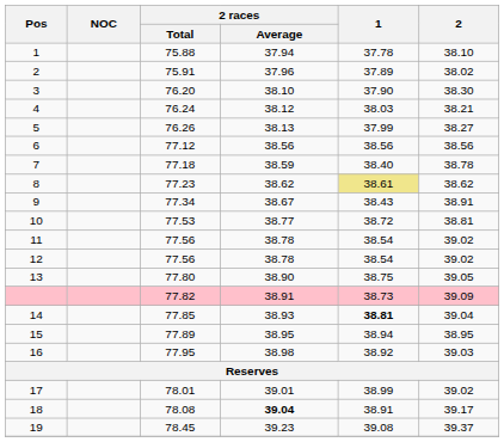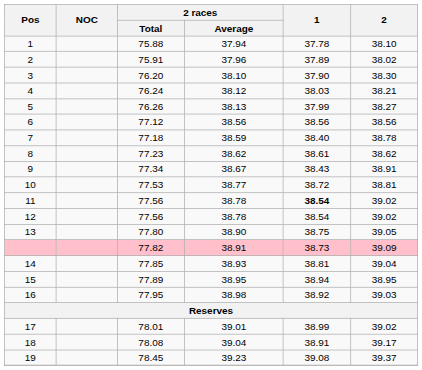8 | 1: khaki background -> no background
11 | 1: normal -> bold
14 | 1: bold -> normal
18 | 2 races / Average: bold -> normal
